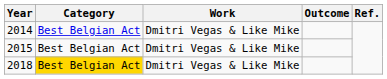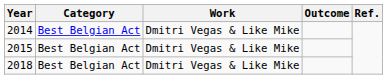2018 | Category: gold background -> no background
